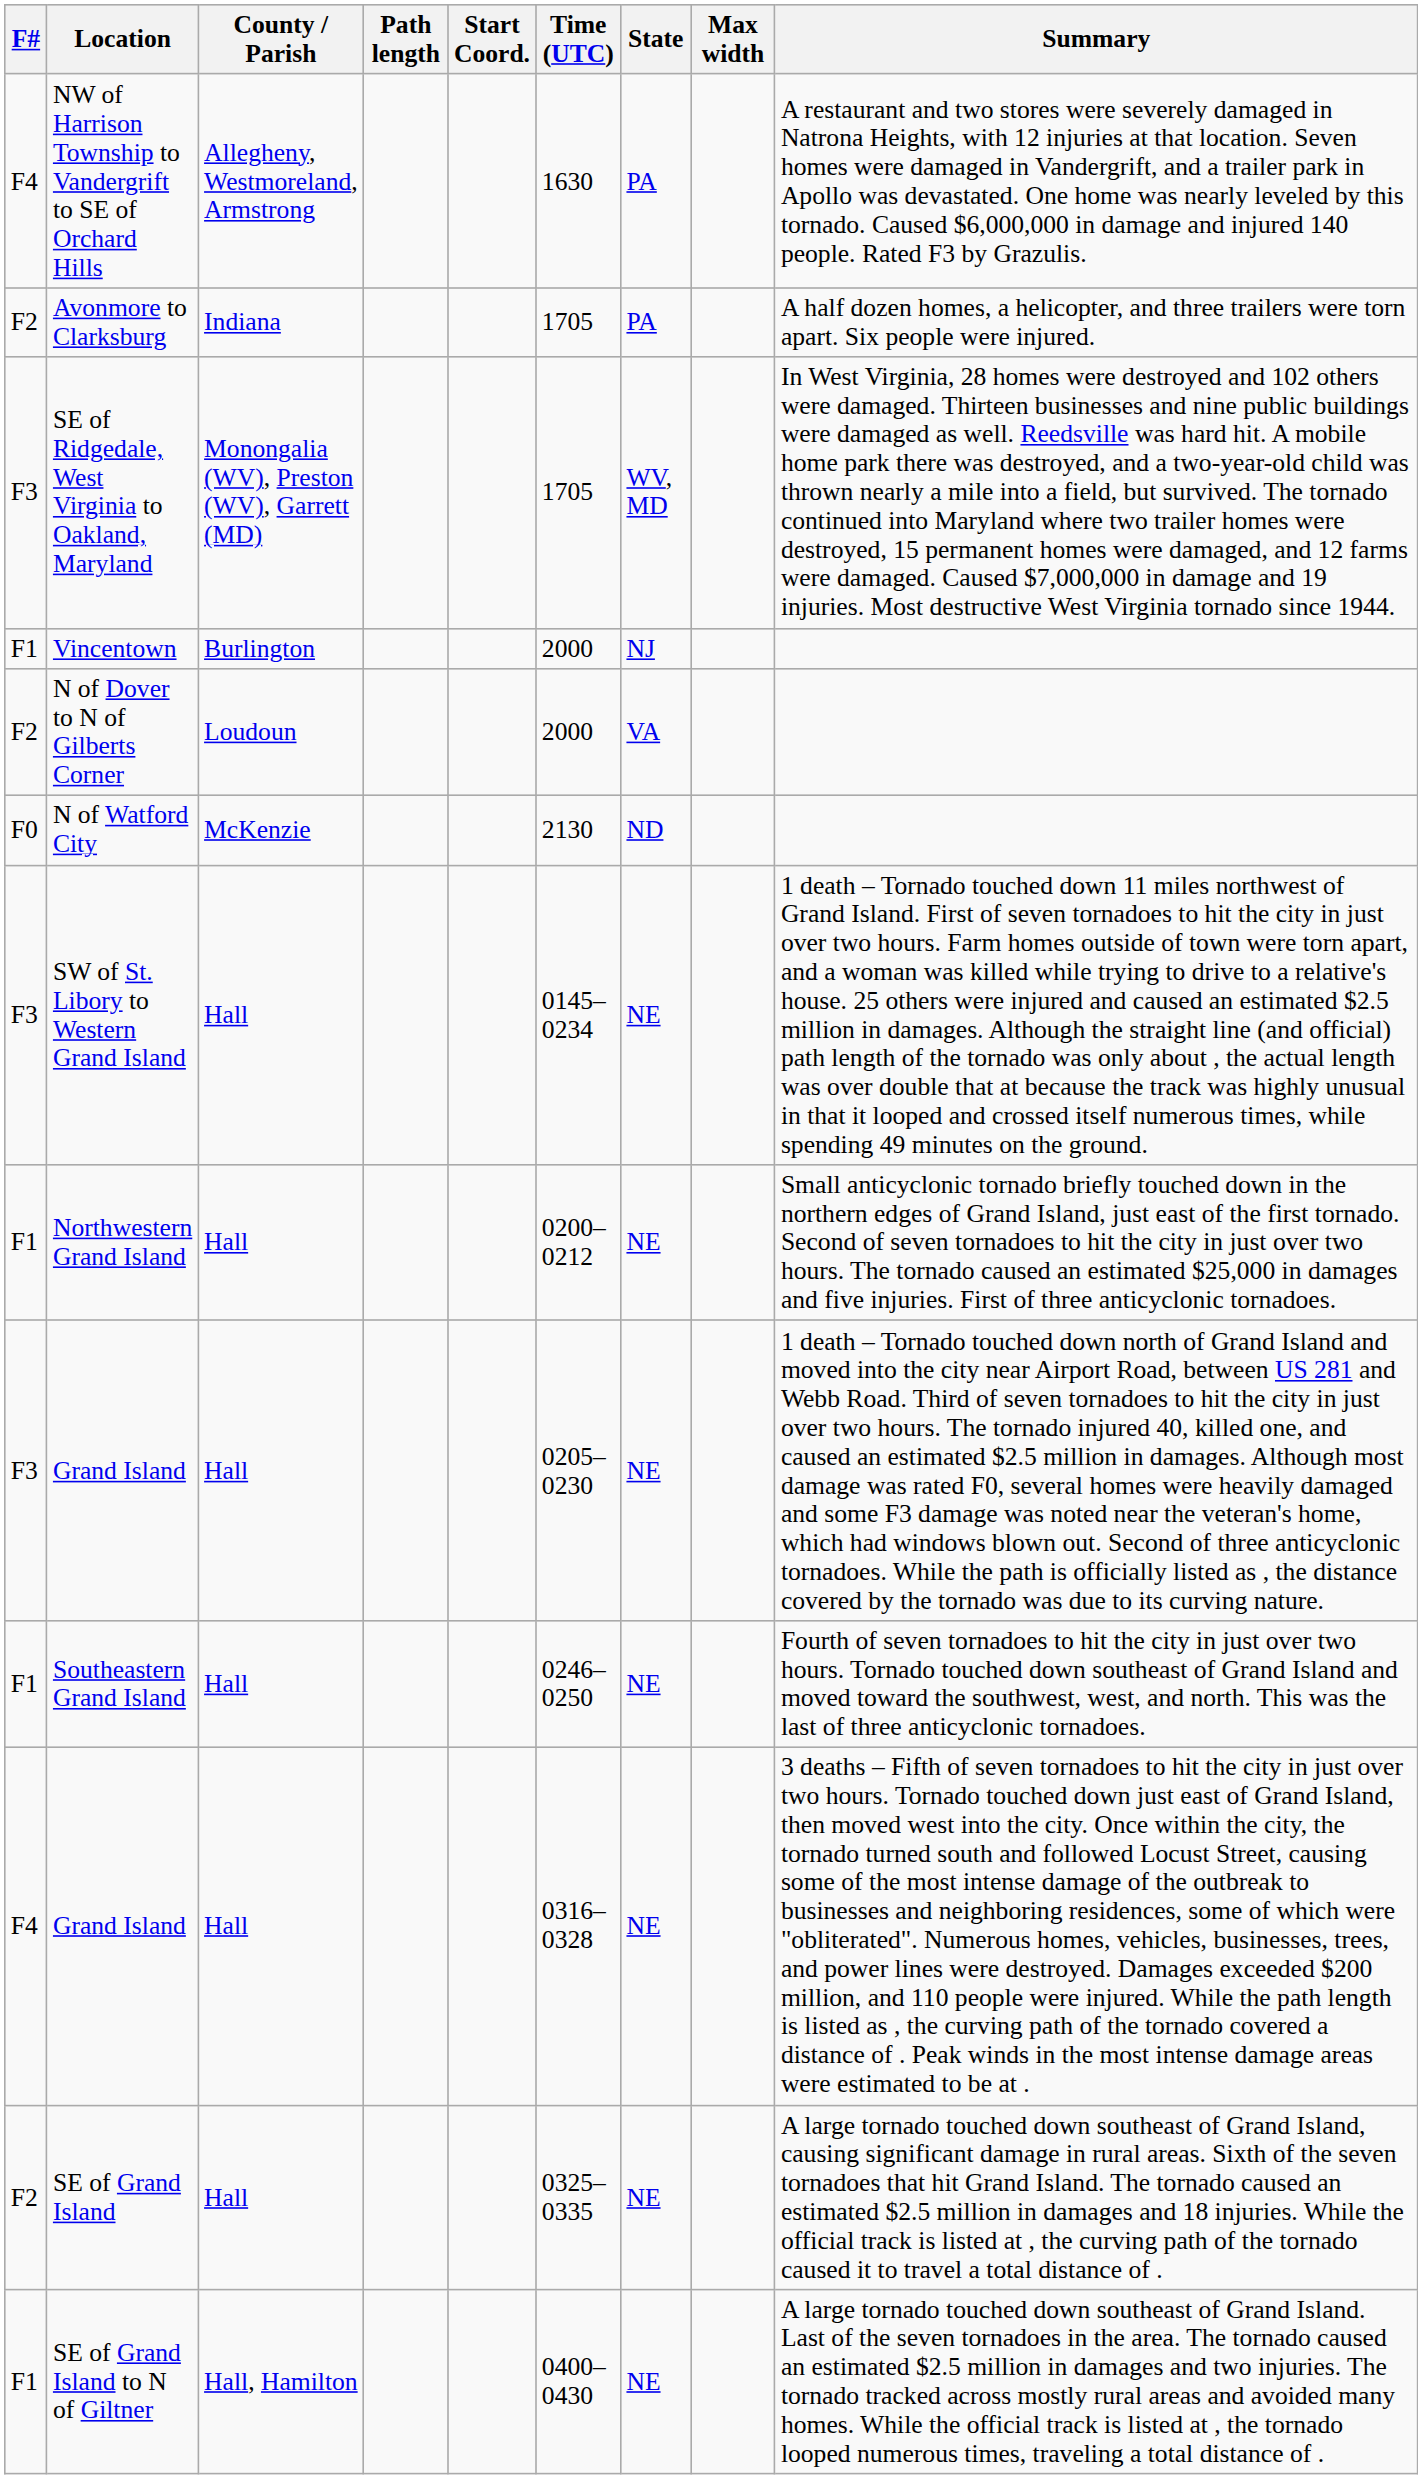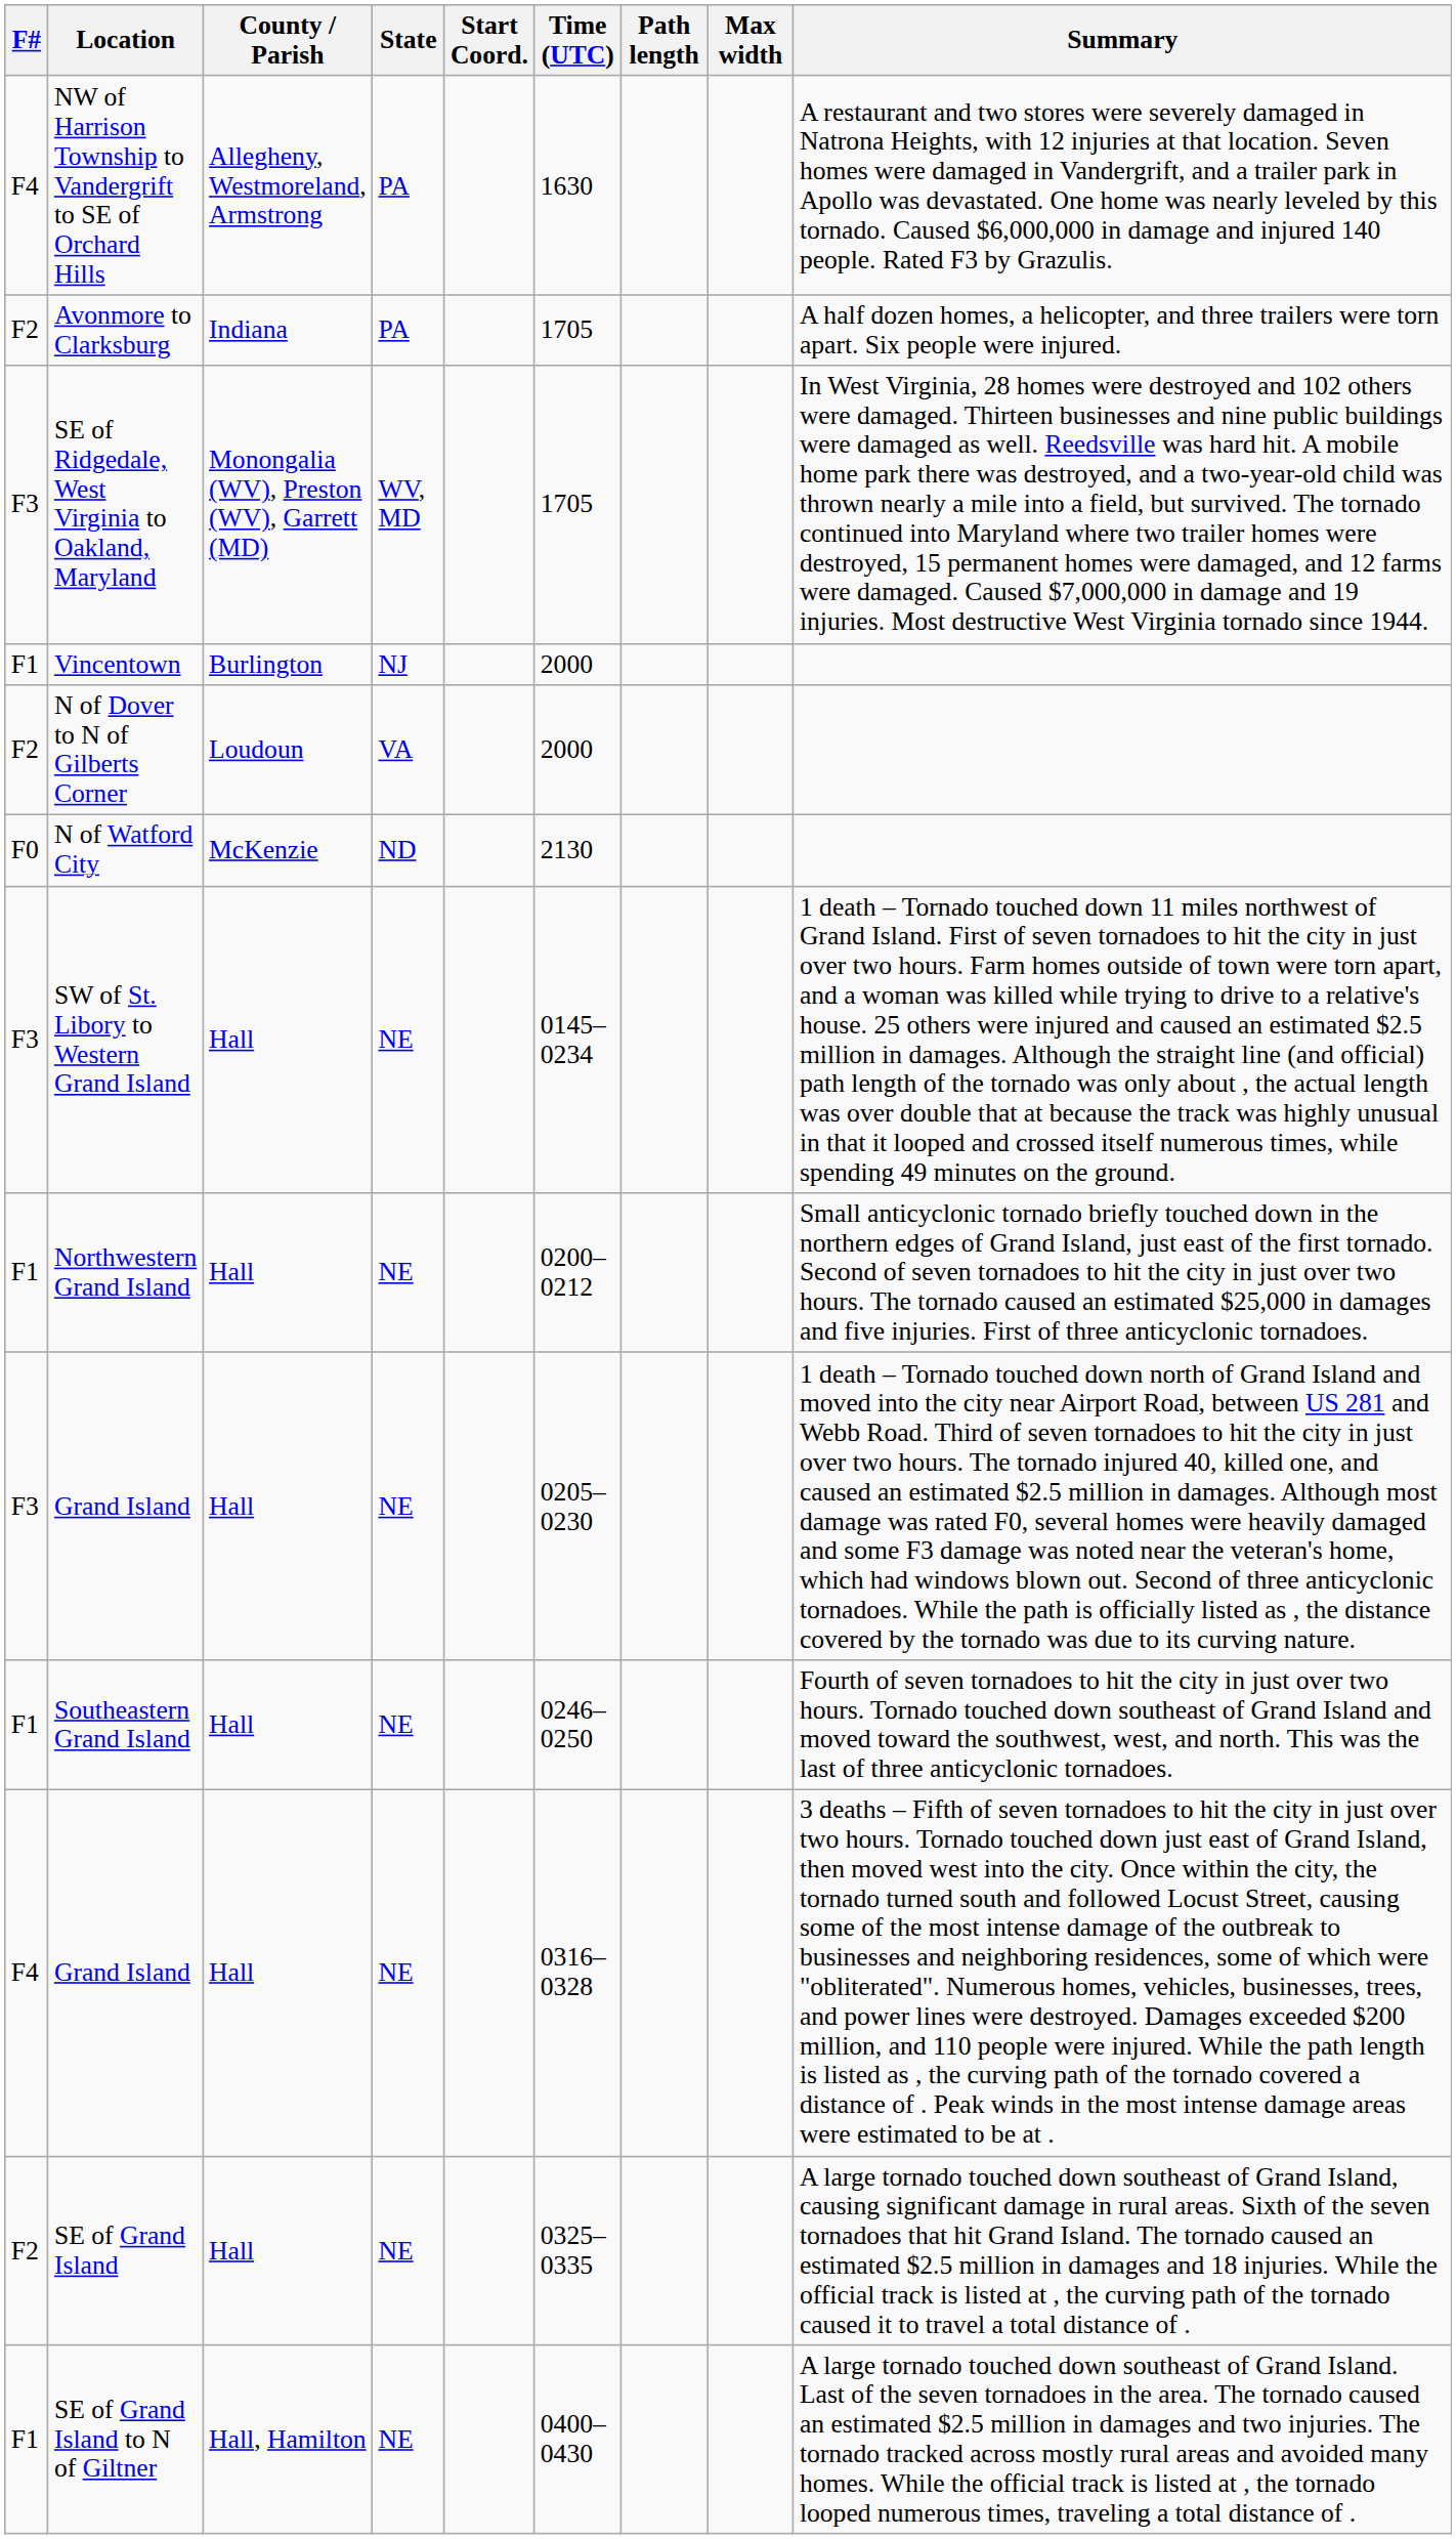columns swapped: State <-> Path length
